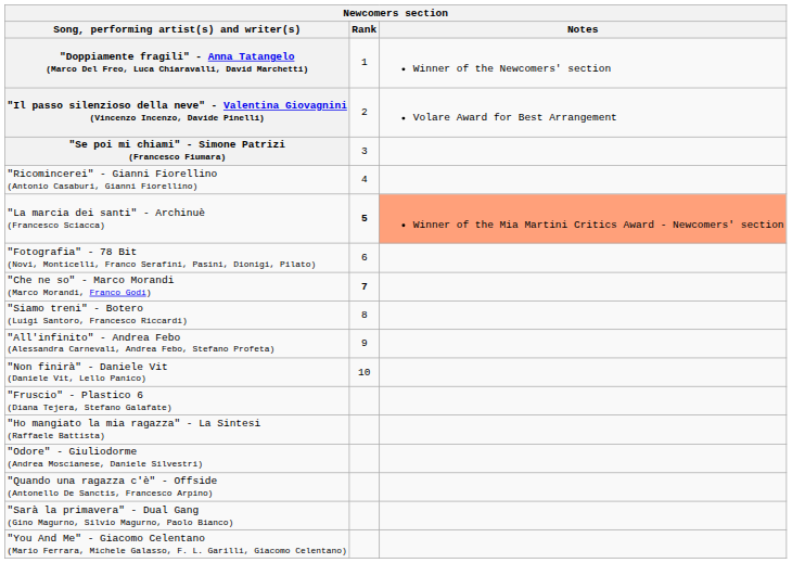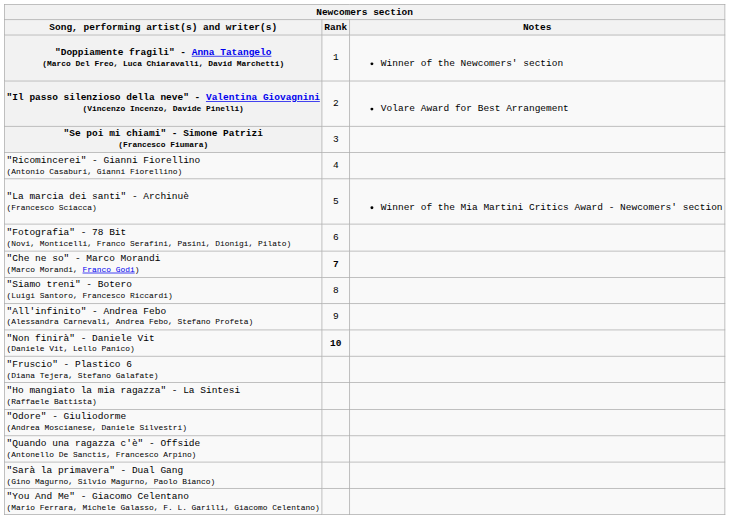"La marcia dei santi" - Archinuè (Francesco Sciacca) | Rank: bold -> normal
"La marcia dei santi" - Archinuè (Francesco Sciacca) | Notes: lightsalmon background -> no background
"Non finirà" - Daniele Vit (Daniele Vit, Lello Panico) | Rank: normal -> bold
